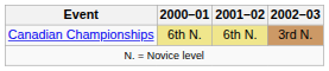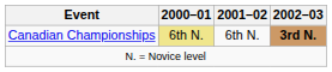Canadian Championships | 2001–02: khaki background -> no background
Canadian Championships | 2002–03: normal -> bold
